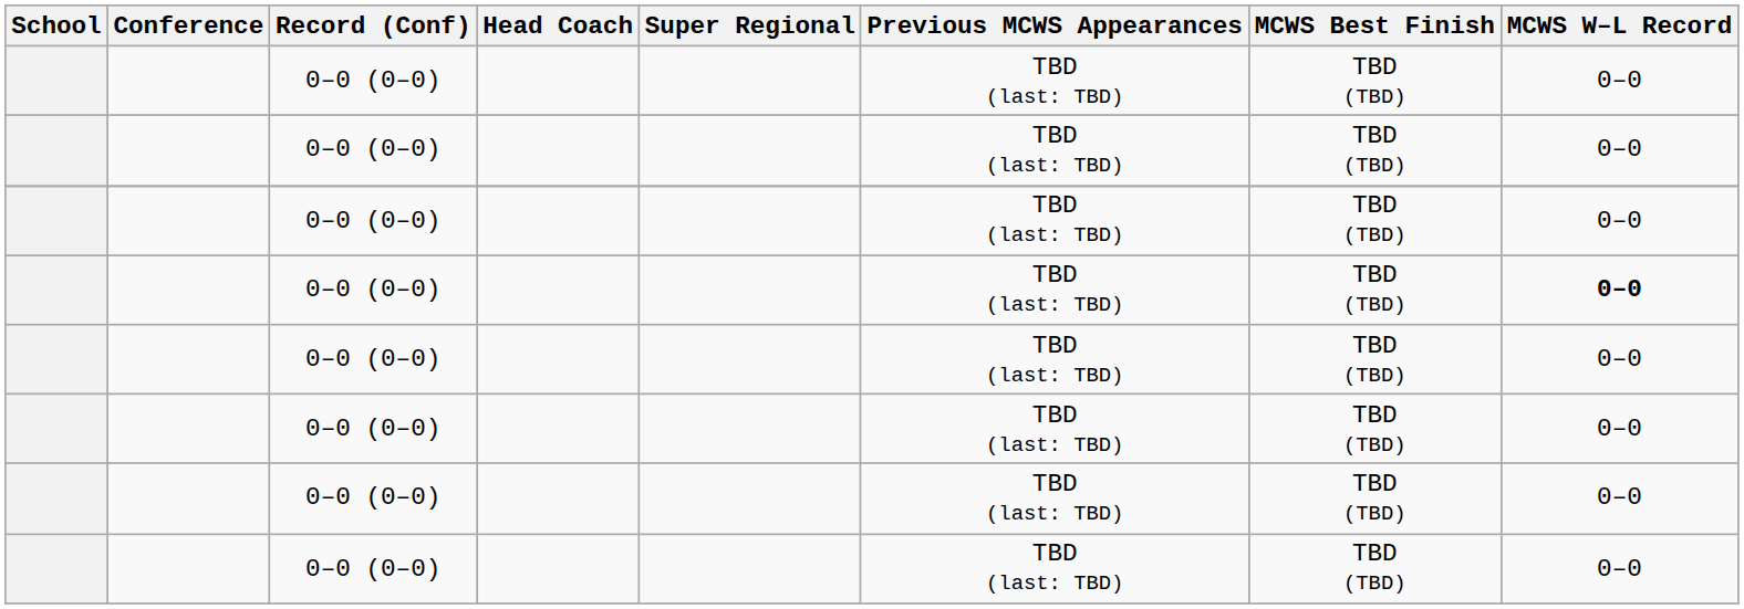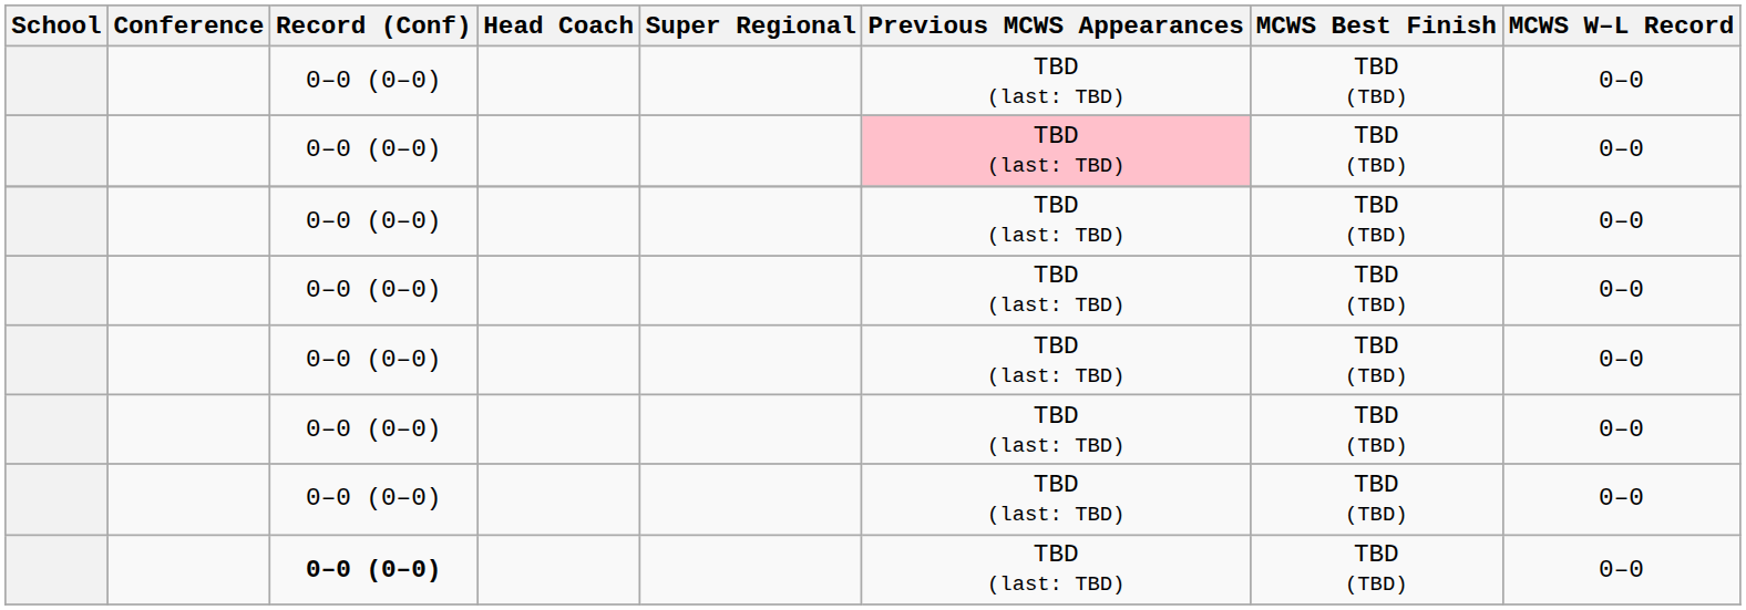row 3 | Previous MCWS Appearances: no background -> pink background
row 5 | MCWS W–L Record: bold -> normal
row 9 | Record (Conf): normal -> bold
